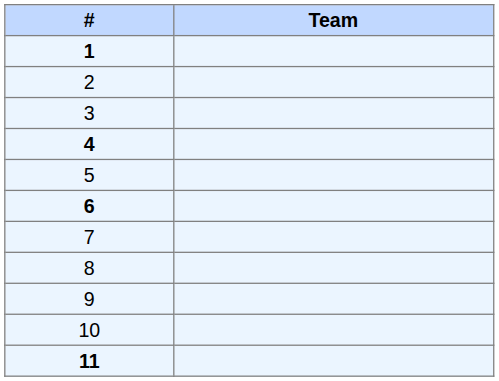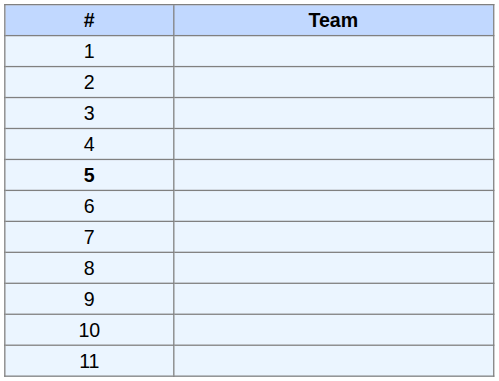1 | #: bold -> normal
4 | #: bold -> normal
5 | #: normal -> bold
6 | #: bold -> normal
11 | #: bold -> normal
